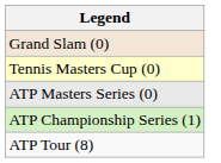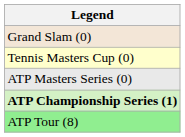row 5 | column 1: normal -> bold
row 6 | column 1: no background -> lightgreen background
